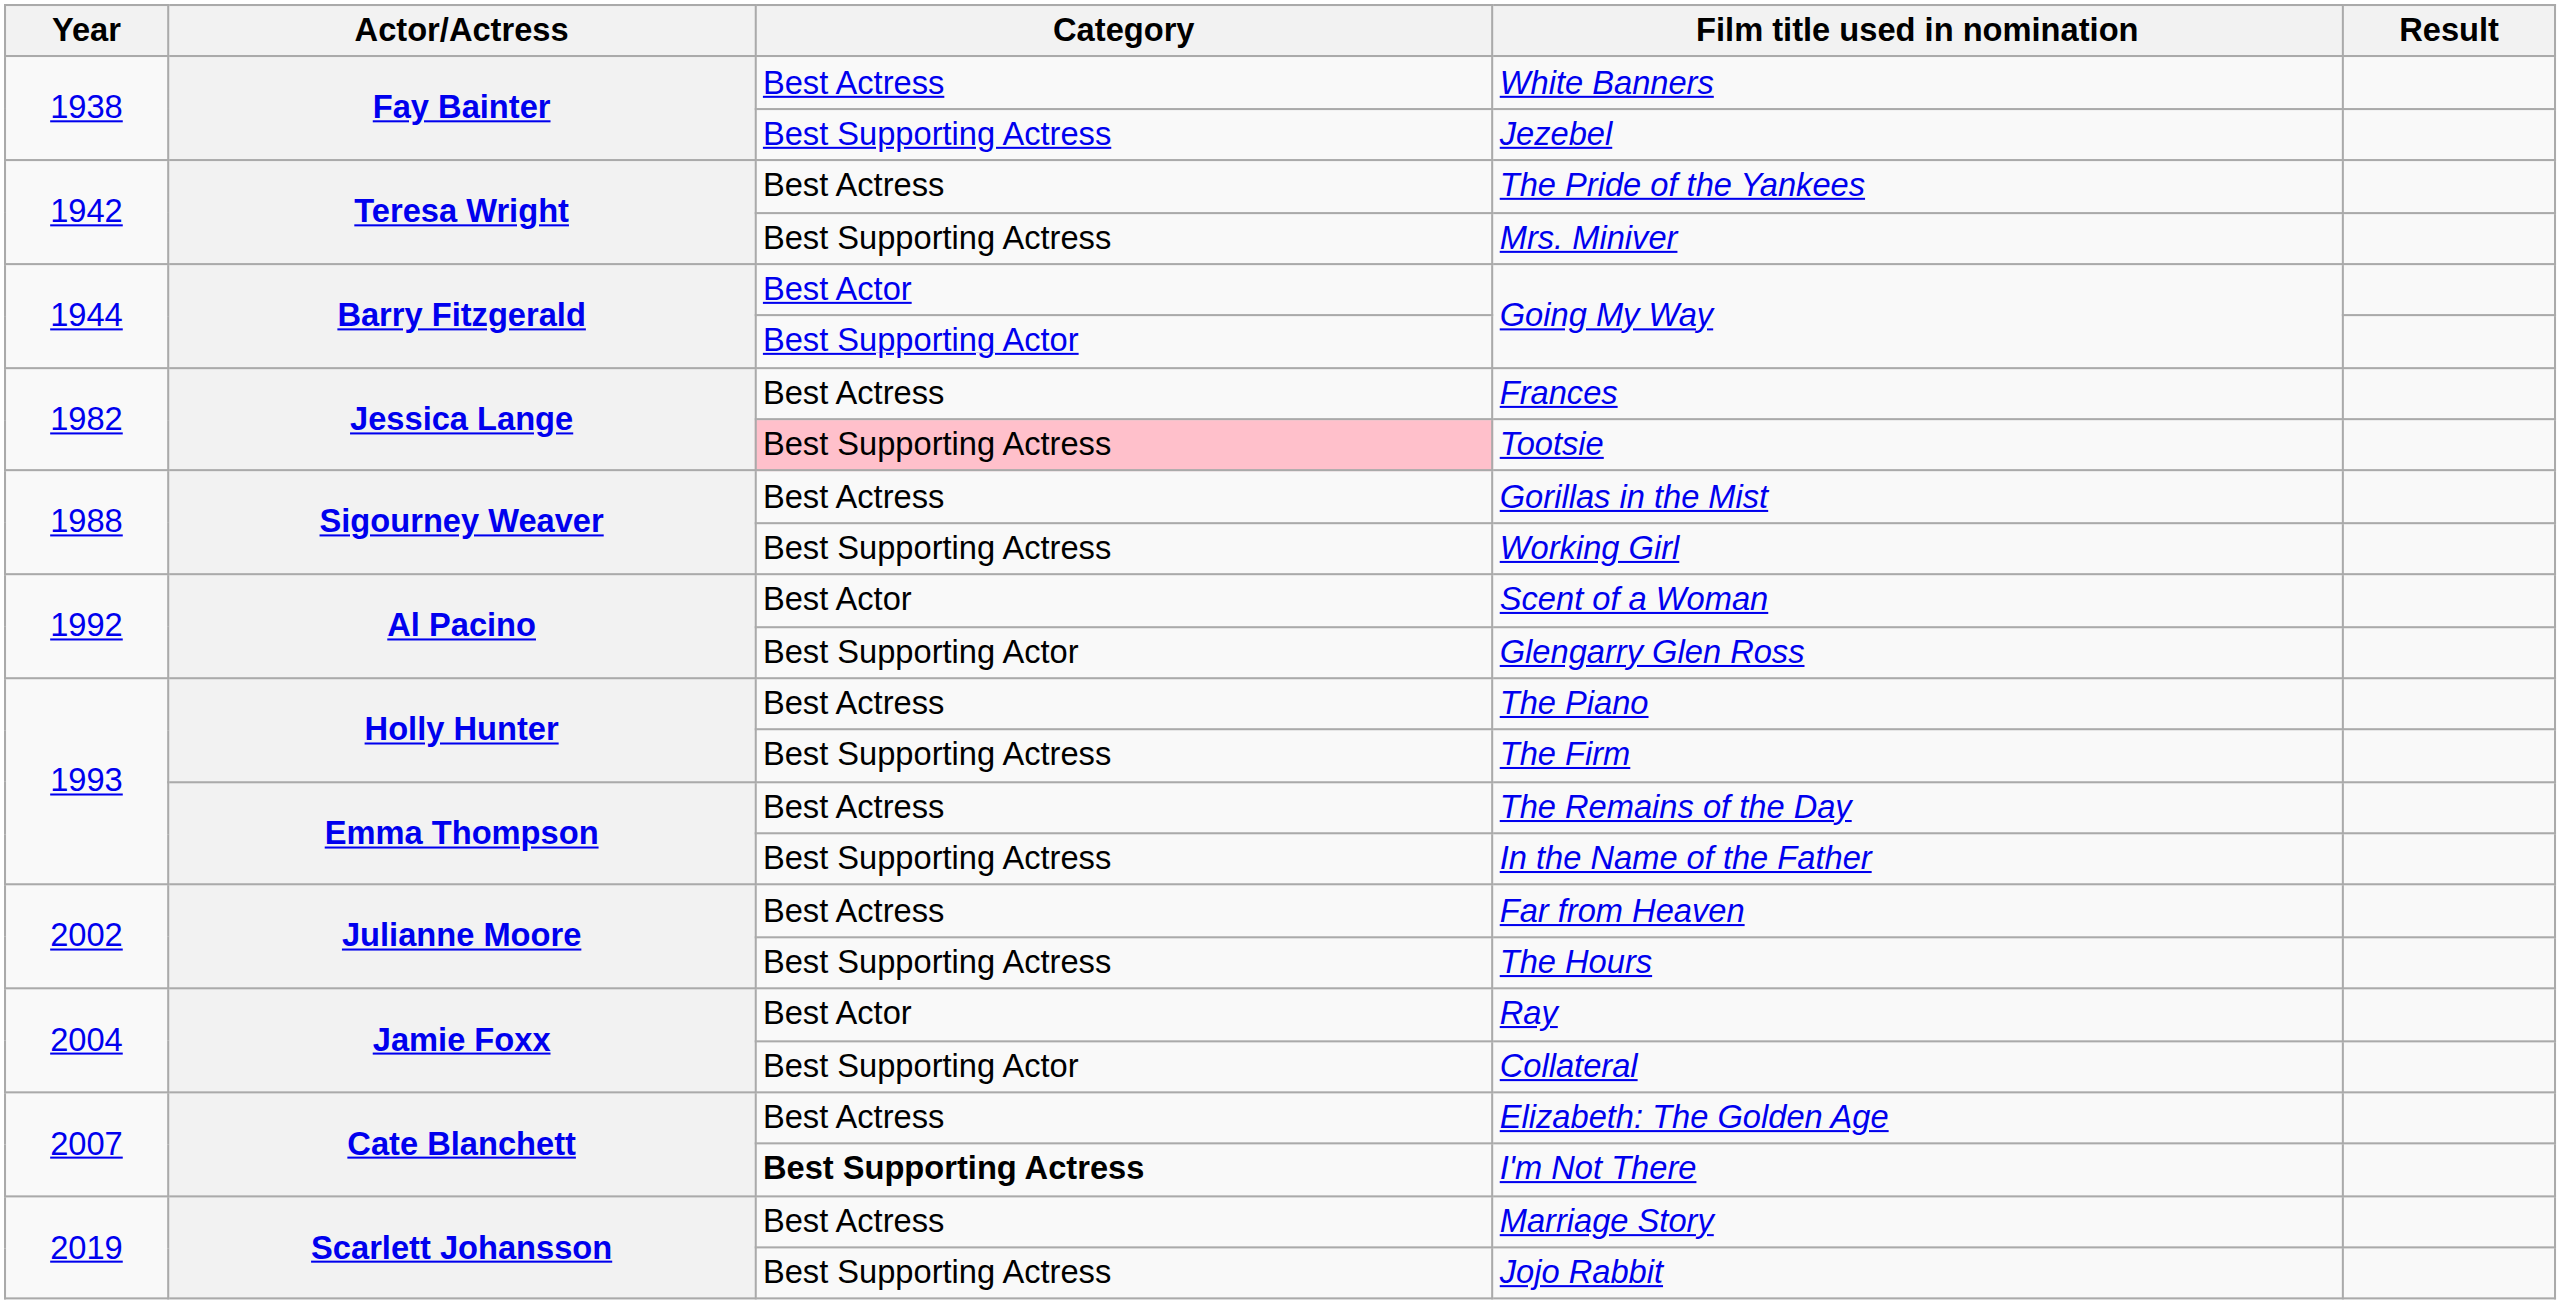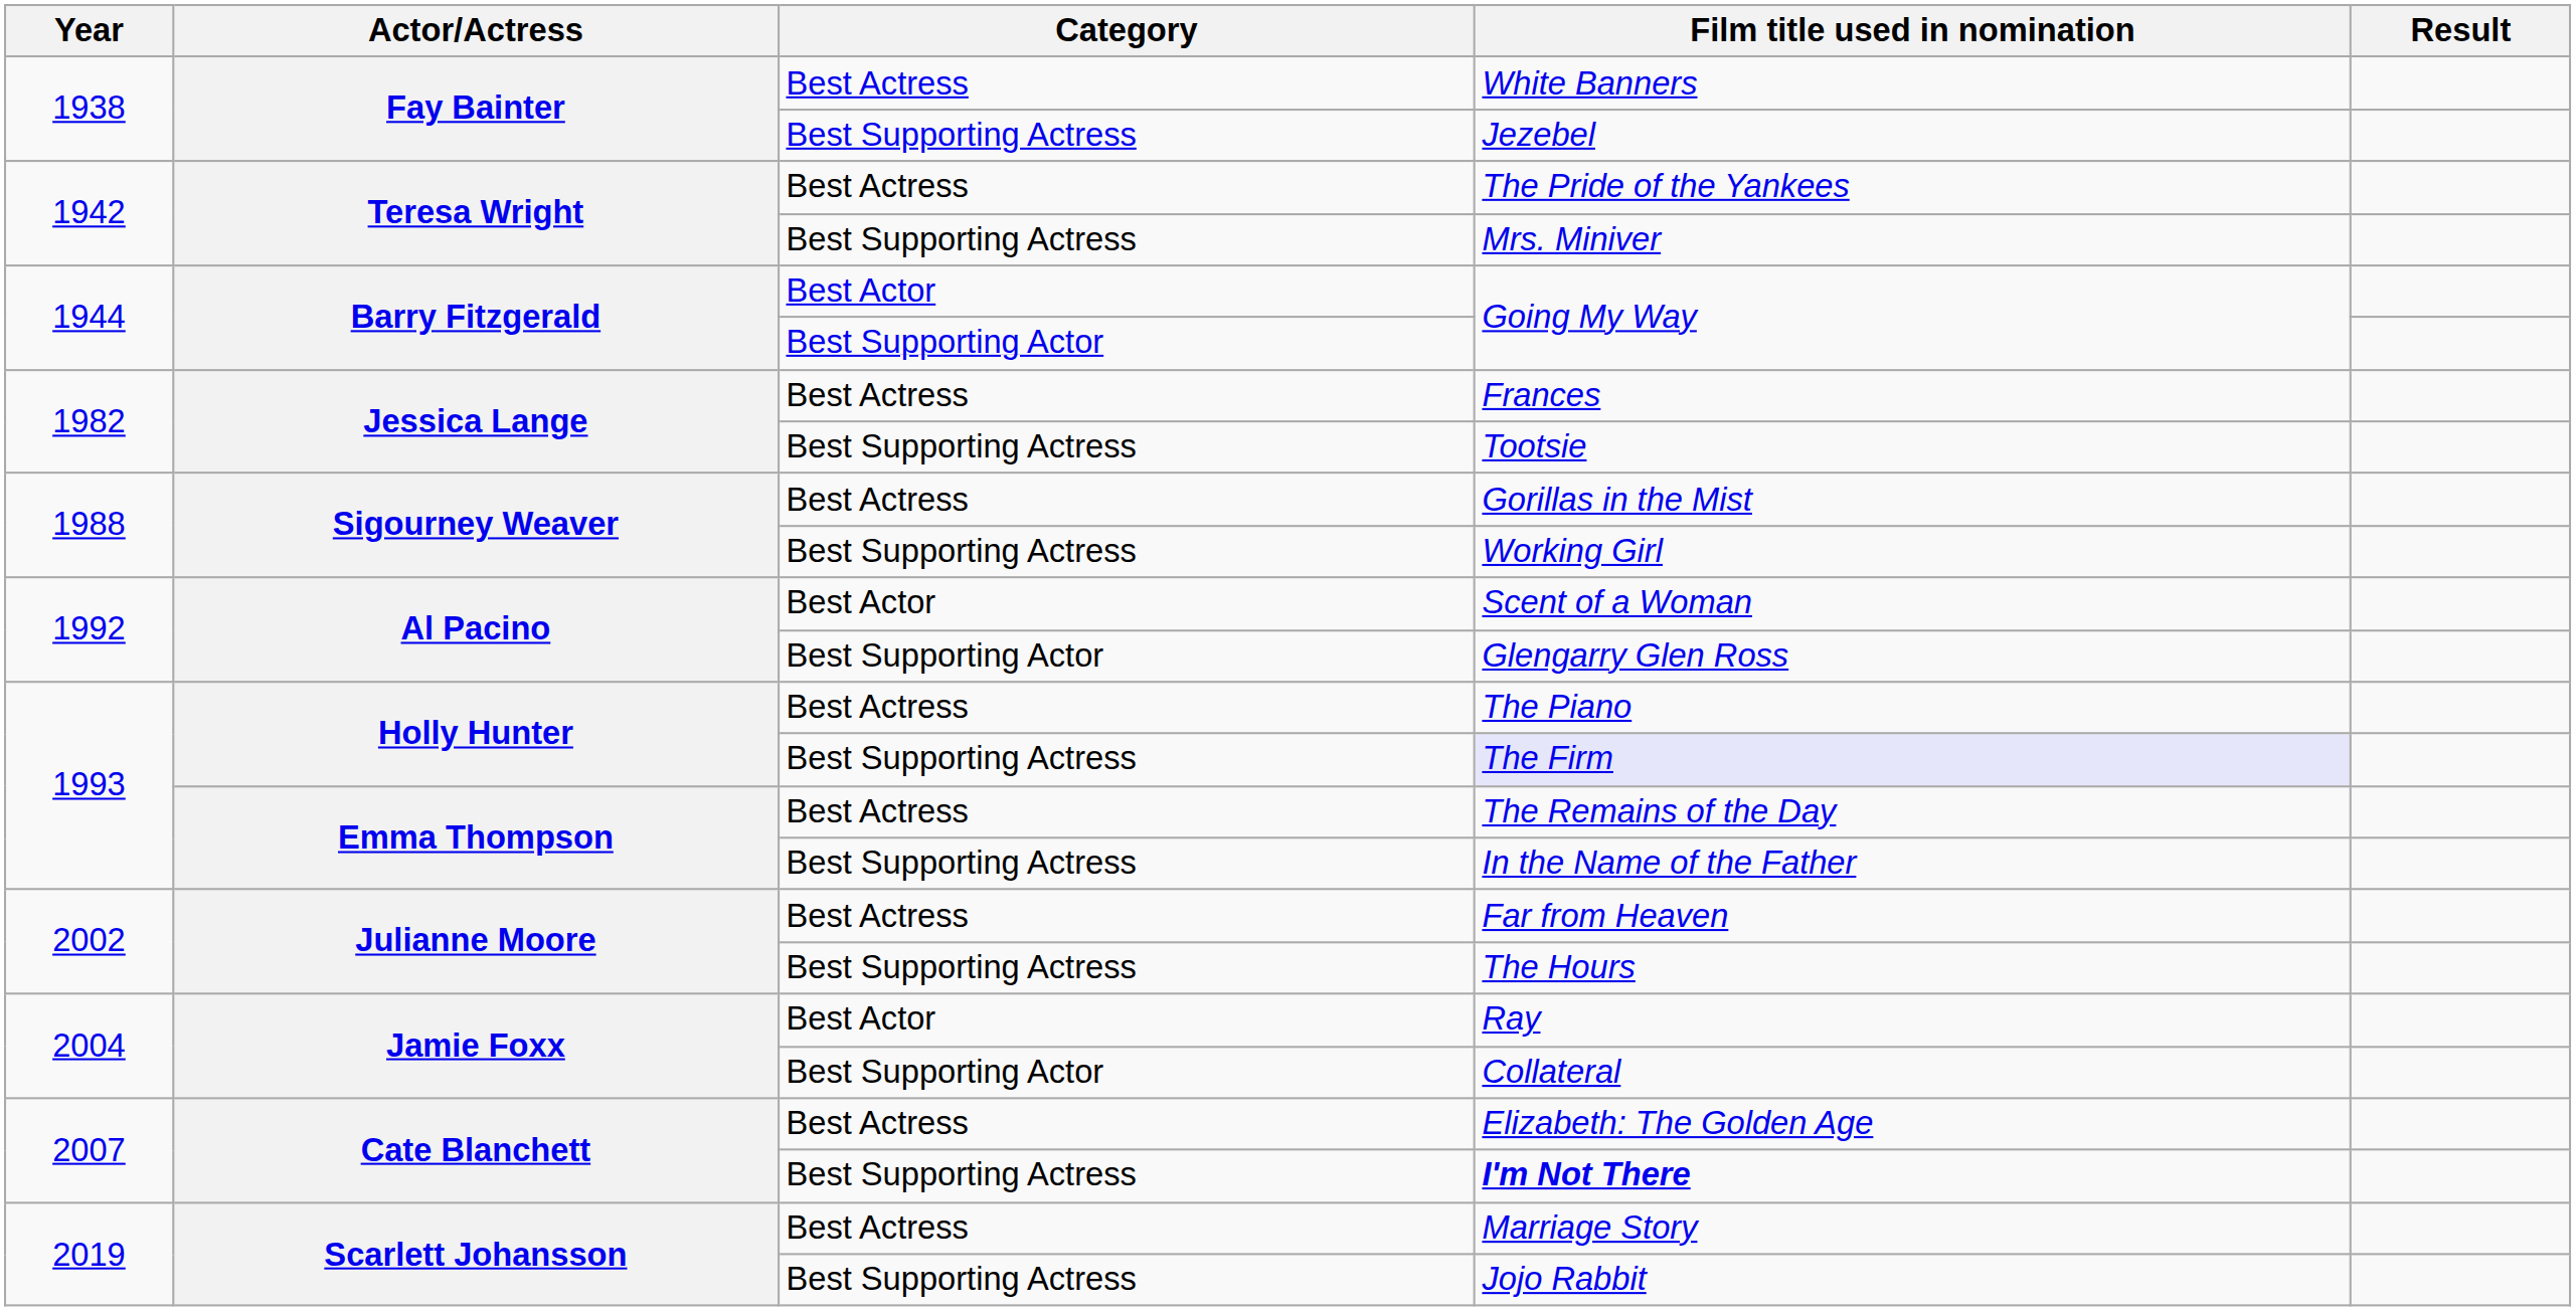Tootsie | Category: pink background -> no background
The Firm | Film title used in nomination: no background -> lavender background
I'm Not There | Category: bold -> normal
I'm Not There | Film title used in nomination: normal -> bold
